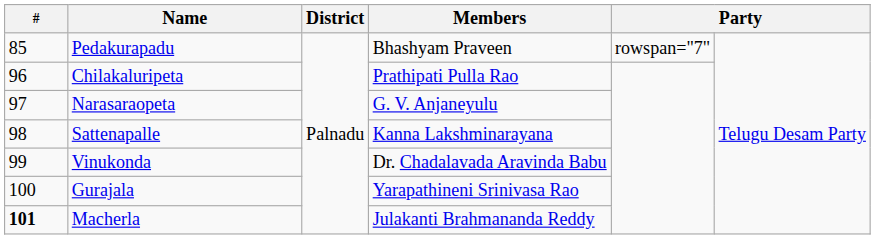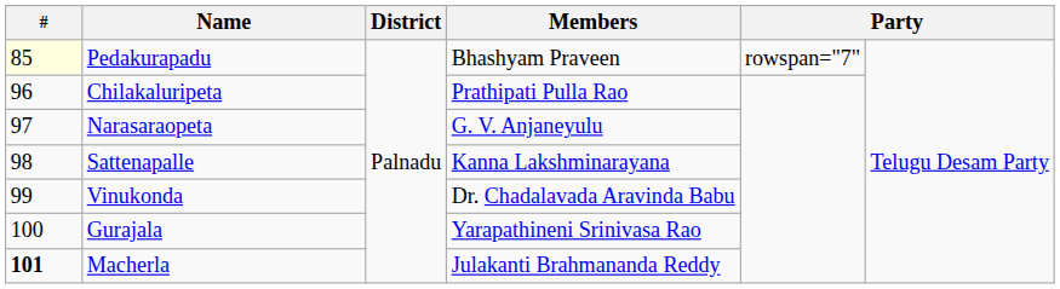Pedakurapadu | #: no background -> lightyellow background
